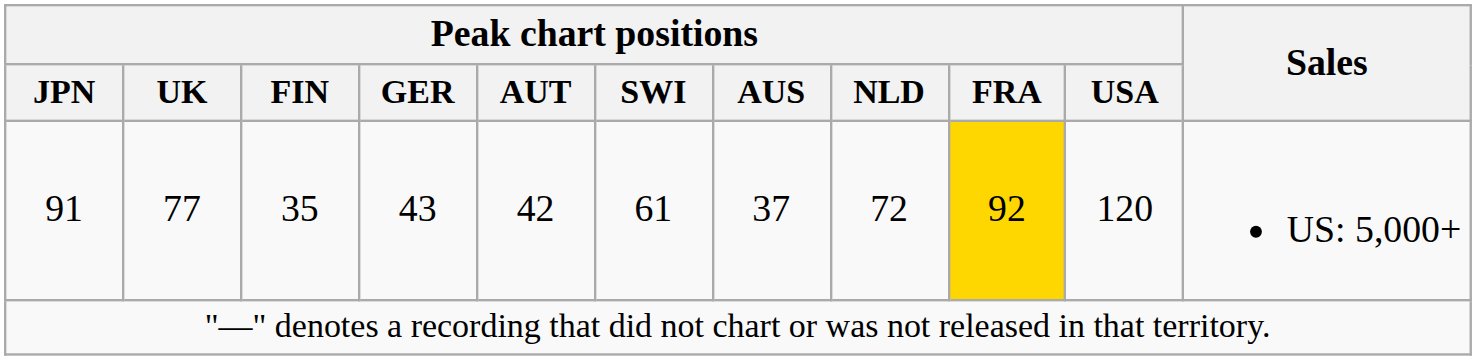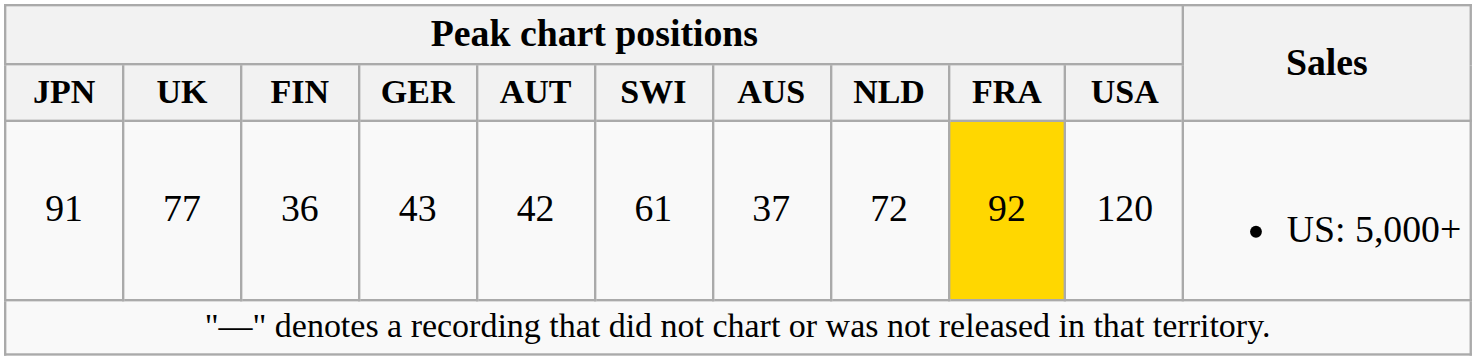row 3 | Peak chart positions / FIN: 35 -> 36
